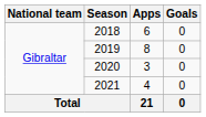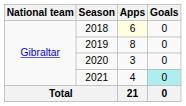2018 | Apps: no background -> lightyellow background
2021 | Goals: no background -> paleturquoise background
